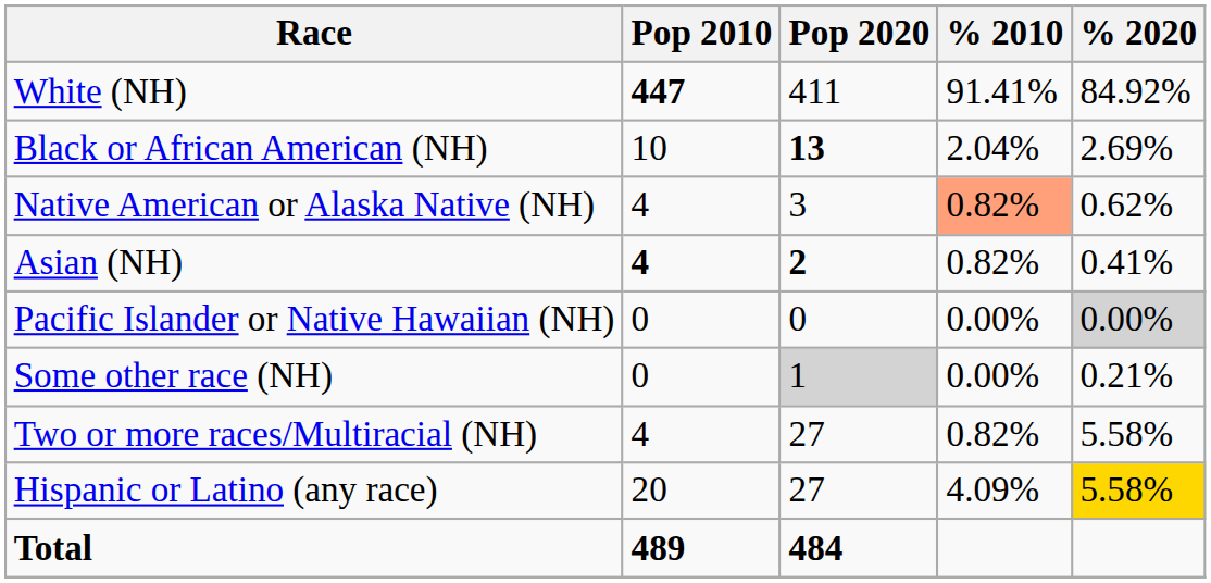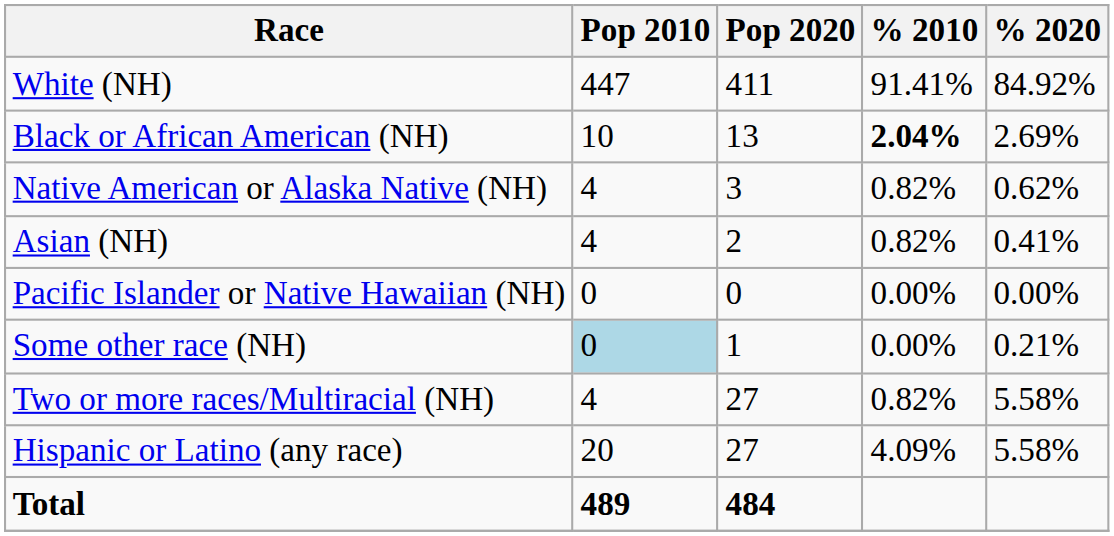White (NH) | Pop 2010: bold -> normal
Black or African American (NH) | Pop 2020: bold -> normal
Black or African American (NH) | % 2010: normal -> bold
Native American or Alaska Native (NH) | % 2010: lightsalmon background -> no background
Asian (NH) | Pop 2010: bold -> normal
Asian (NH) | Pop 2020: bold -> normal
Pacific Islander or Native Hawaiian (NH) | % 2020: lightgrey background -> no background
Some other race (NH) | Pop 2010: no background -> lightblue background
Some other race (NH) | Pop 2020: lightgrey background -> no background
Hispanic or Latino (any race) | % 2020: gold background -> no background
